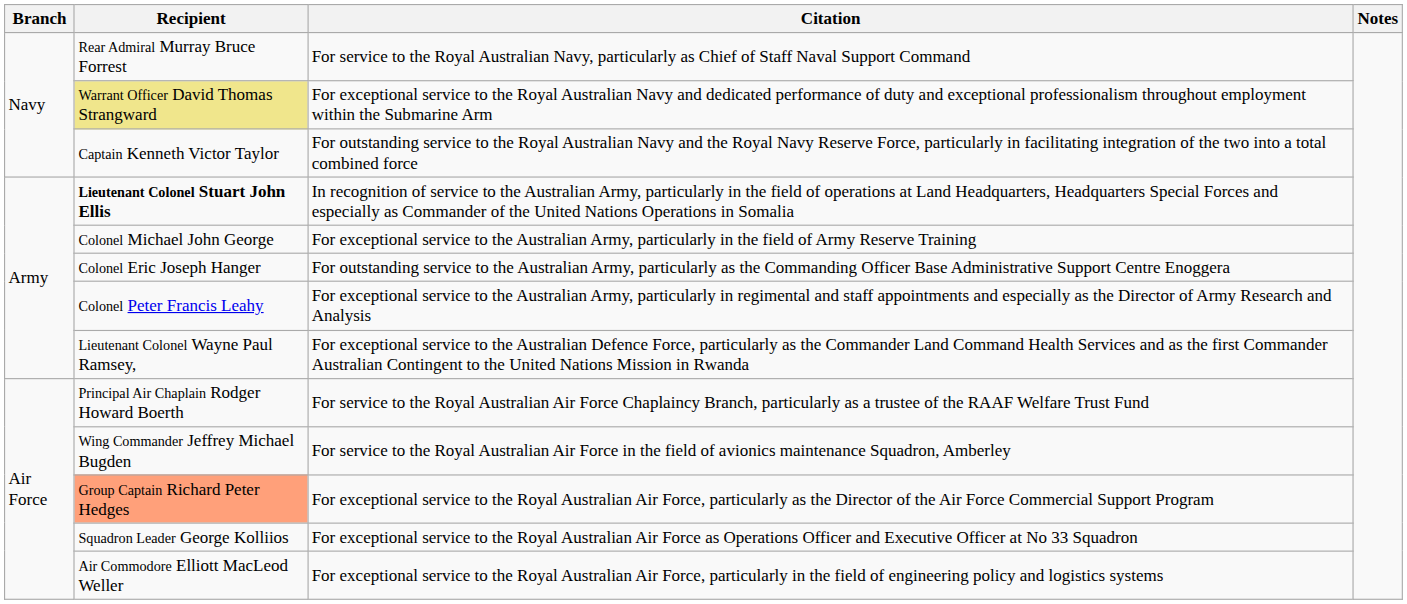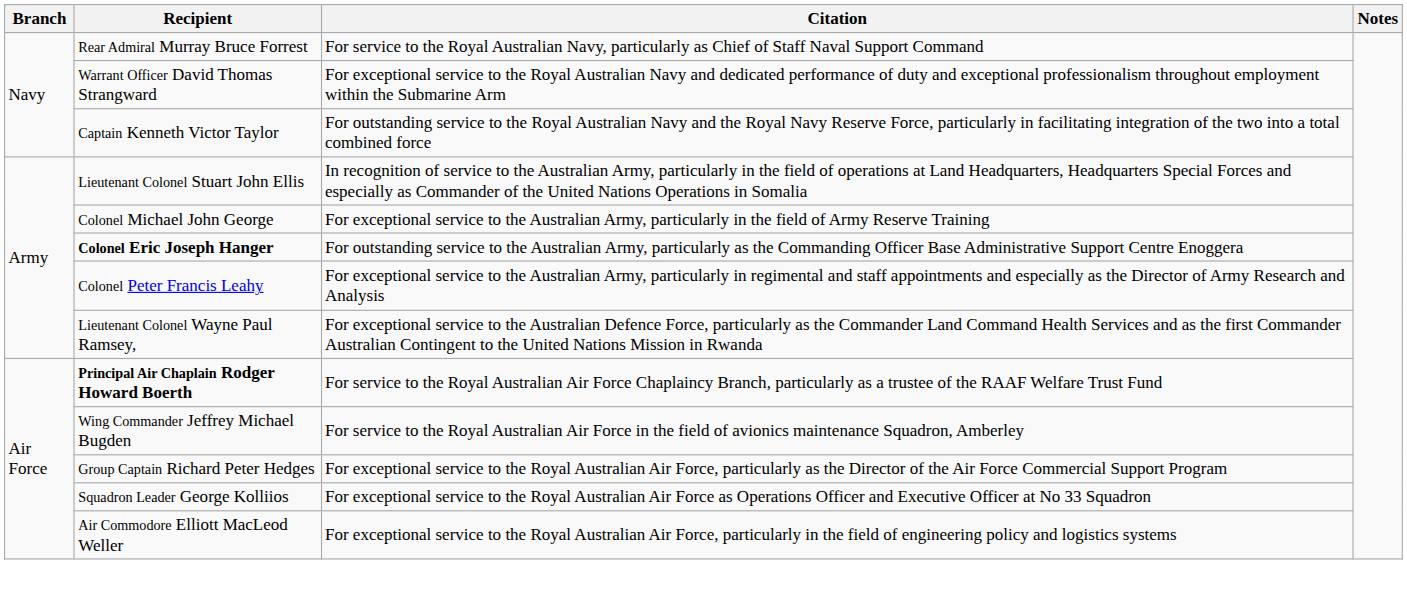Warrant Officer David Thomas Strangward | Recipient: khaki background -> no background
Lieutenant Colonel Stuart John Ellis | Recipient: bold -> normal
Colonel Eric Joseph Hanger | Recipient: normal -> bold
Principal Air Chaplain Rodger Howard Boerth | Recipient: normal -> bold
Group Captain Richard Peter Hedges | Recipient: lightsalmon background -> no background
